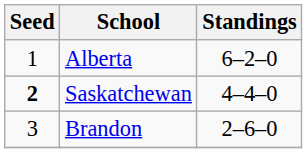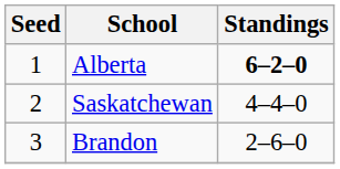Alberta | Standings: normal -> bold
Saskatchewan | Seed: bold -> normal
